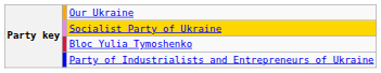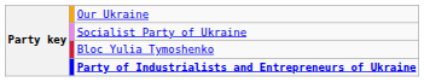Socialist Party of Ukraine | column 3: gold background -> no background
Party of Industrialists and Entrepreneurs of Ukraine | column 3: normal -> bold
